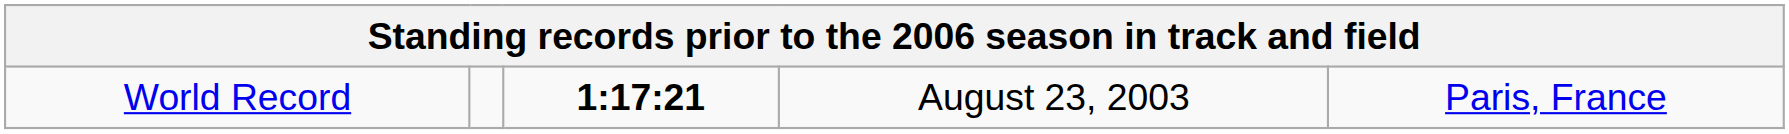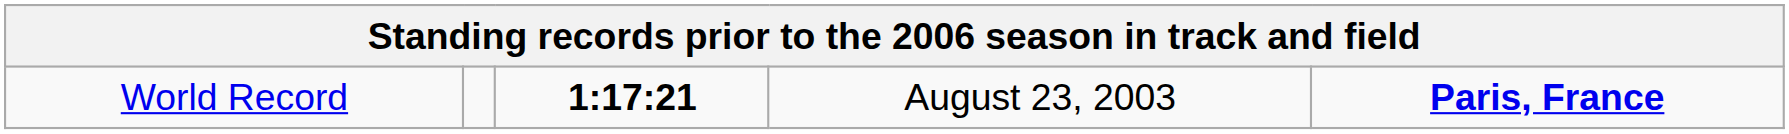World Record | column 5: normal -> bold
